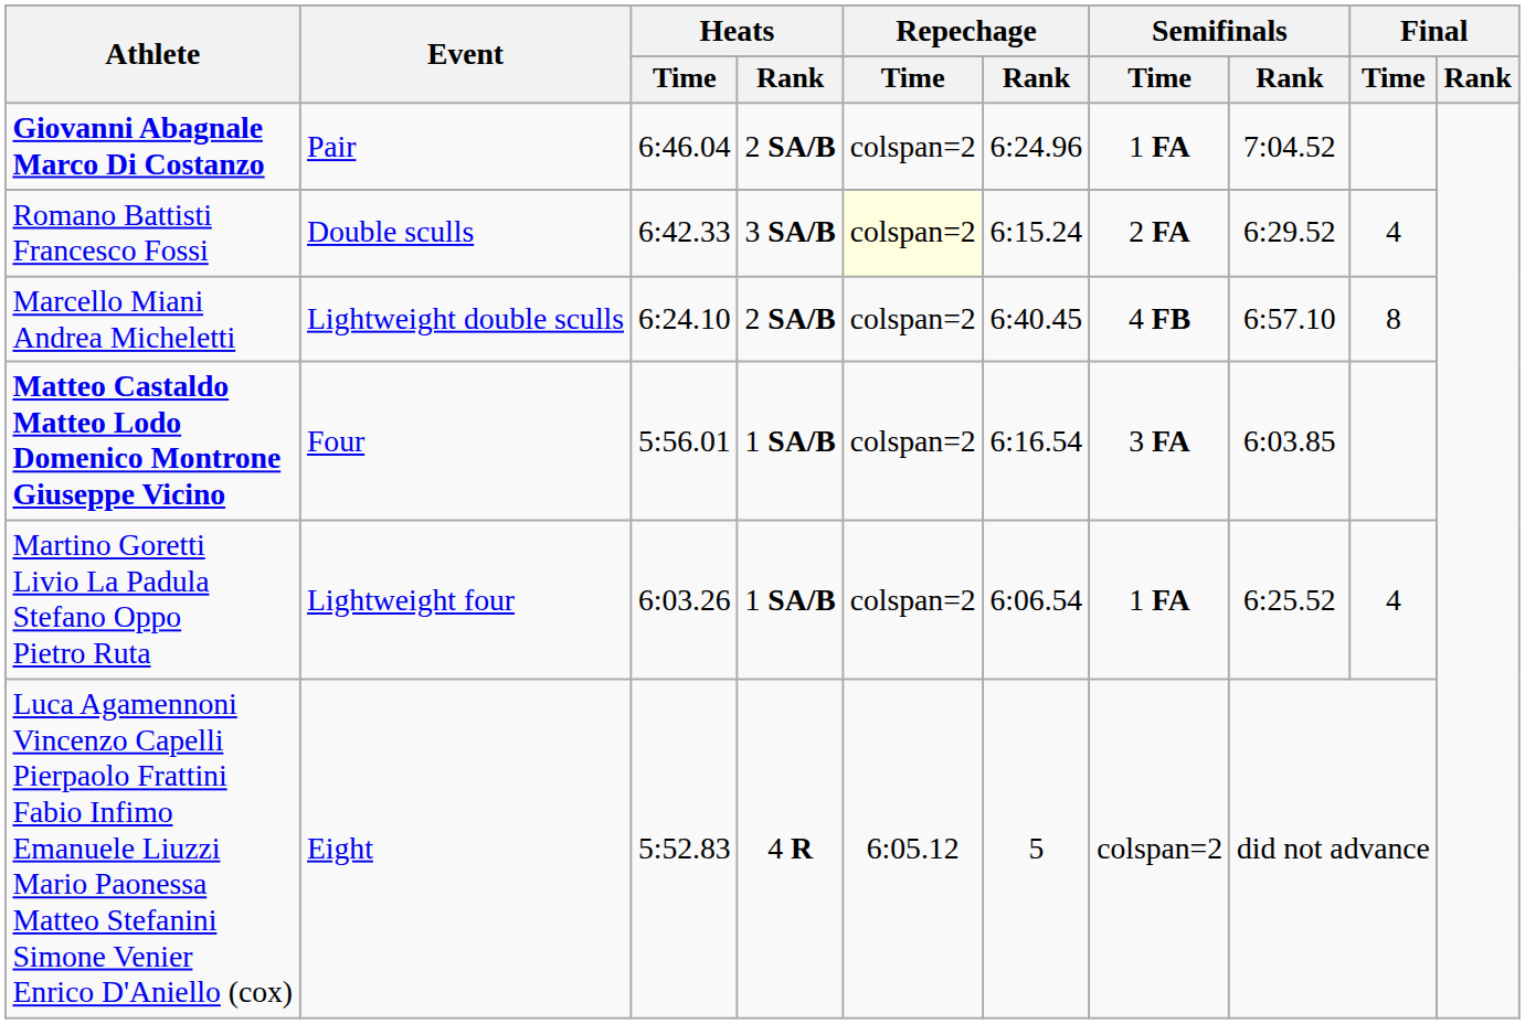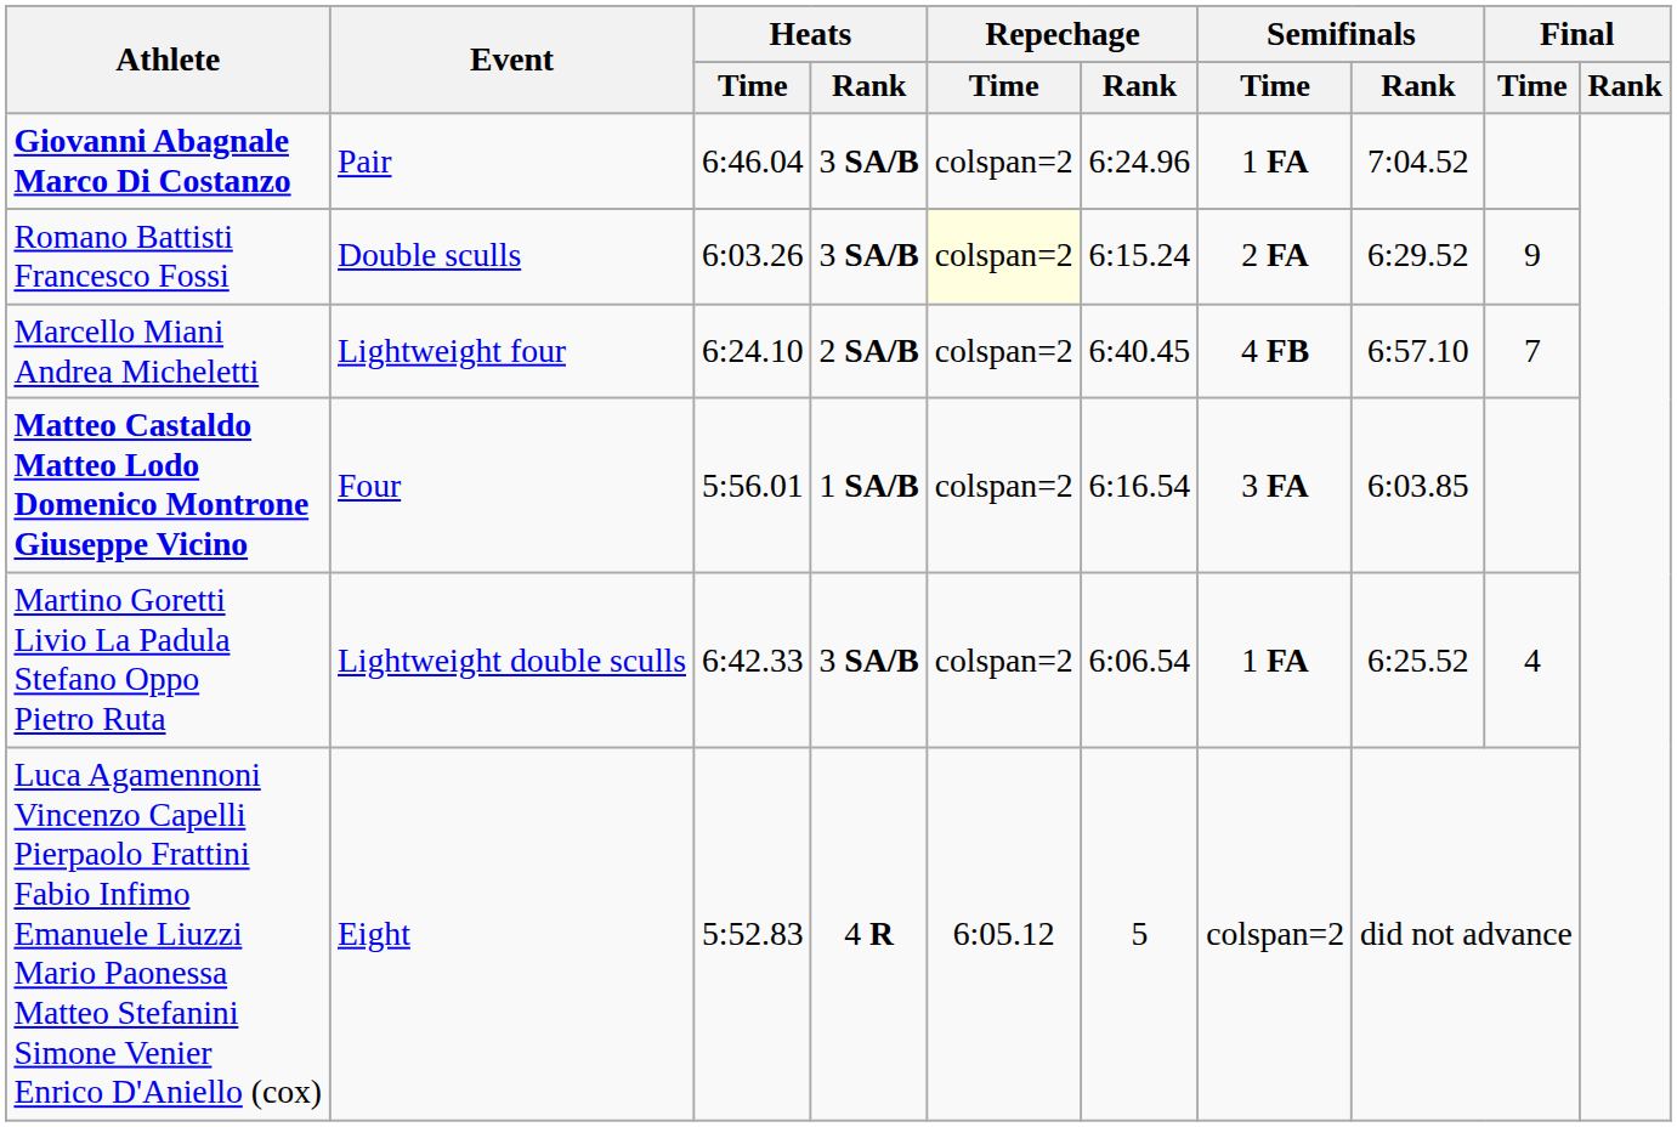Giovanni Abagnale Marco Di Costanzo | Heats / Rank: 2 SA/B -> 3 SA/B
Romano Battisti Francesco Fossi | Heats / Time: 6:42.33 -> 6:03.26
Romano Battisti Francesco Fossi | Final / Time: 4 -> 9
Marcello Miani Andrea Micheletti | Event: Lightweight double sculls -> Lightweight four
Marcello Miani Andrea Micheletti | Final / Time: 8 -> 7
Martino Goretti Livio La Padula Stefano Oppo Pietro Ruta | Event: Lightweight four -> Lightweight double sculls
Martino Goretti Livio La Padula Stefano Oppo Pietro Ruta | Heats / Time: 6:03.26 -> 6:42.33
Martino Goretti Livio La Padula Stefano Oppo Pietro Ruta | Heats / Rank: 1 SA/B -> 3 SA/B
